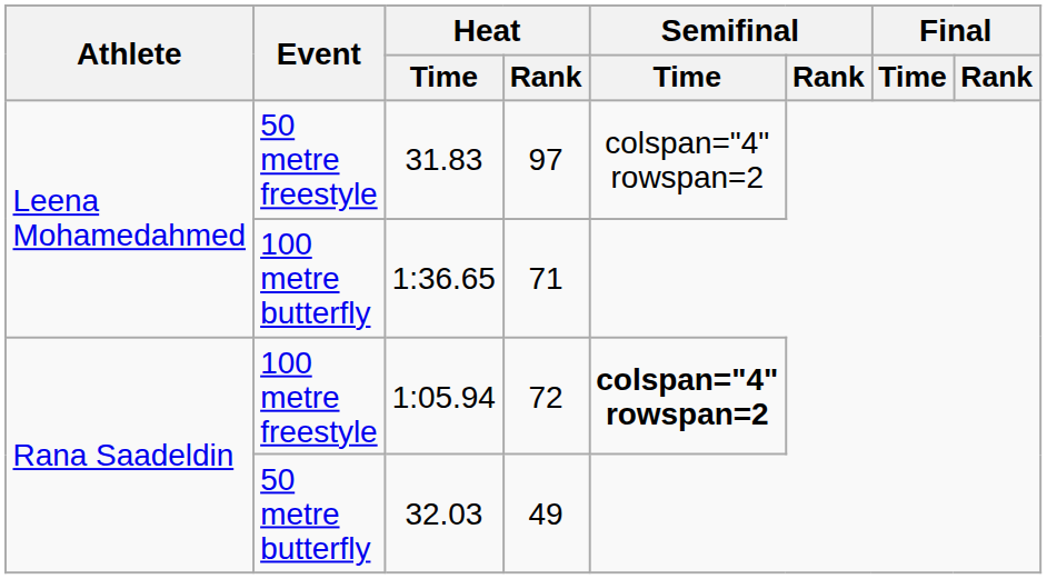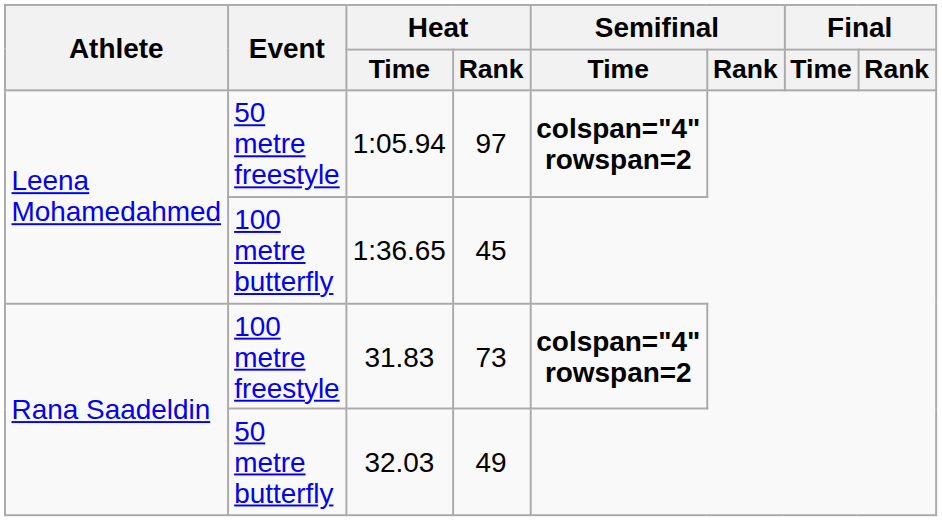50 metre freestyle | Heat / Time: 31.83 -> 1:05.94
50 metre freestyle | Semifinal / Time: normal -> bold
100 metre butterfly | Heat / Rank: 71 -> 45
100 metre freestyle | Heat / Time: 1:05.94 -> 31.83
100 metre freestyle | Heat / Rank: 72 -> 73
